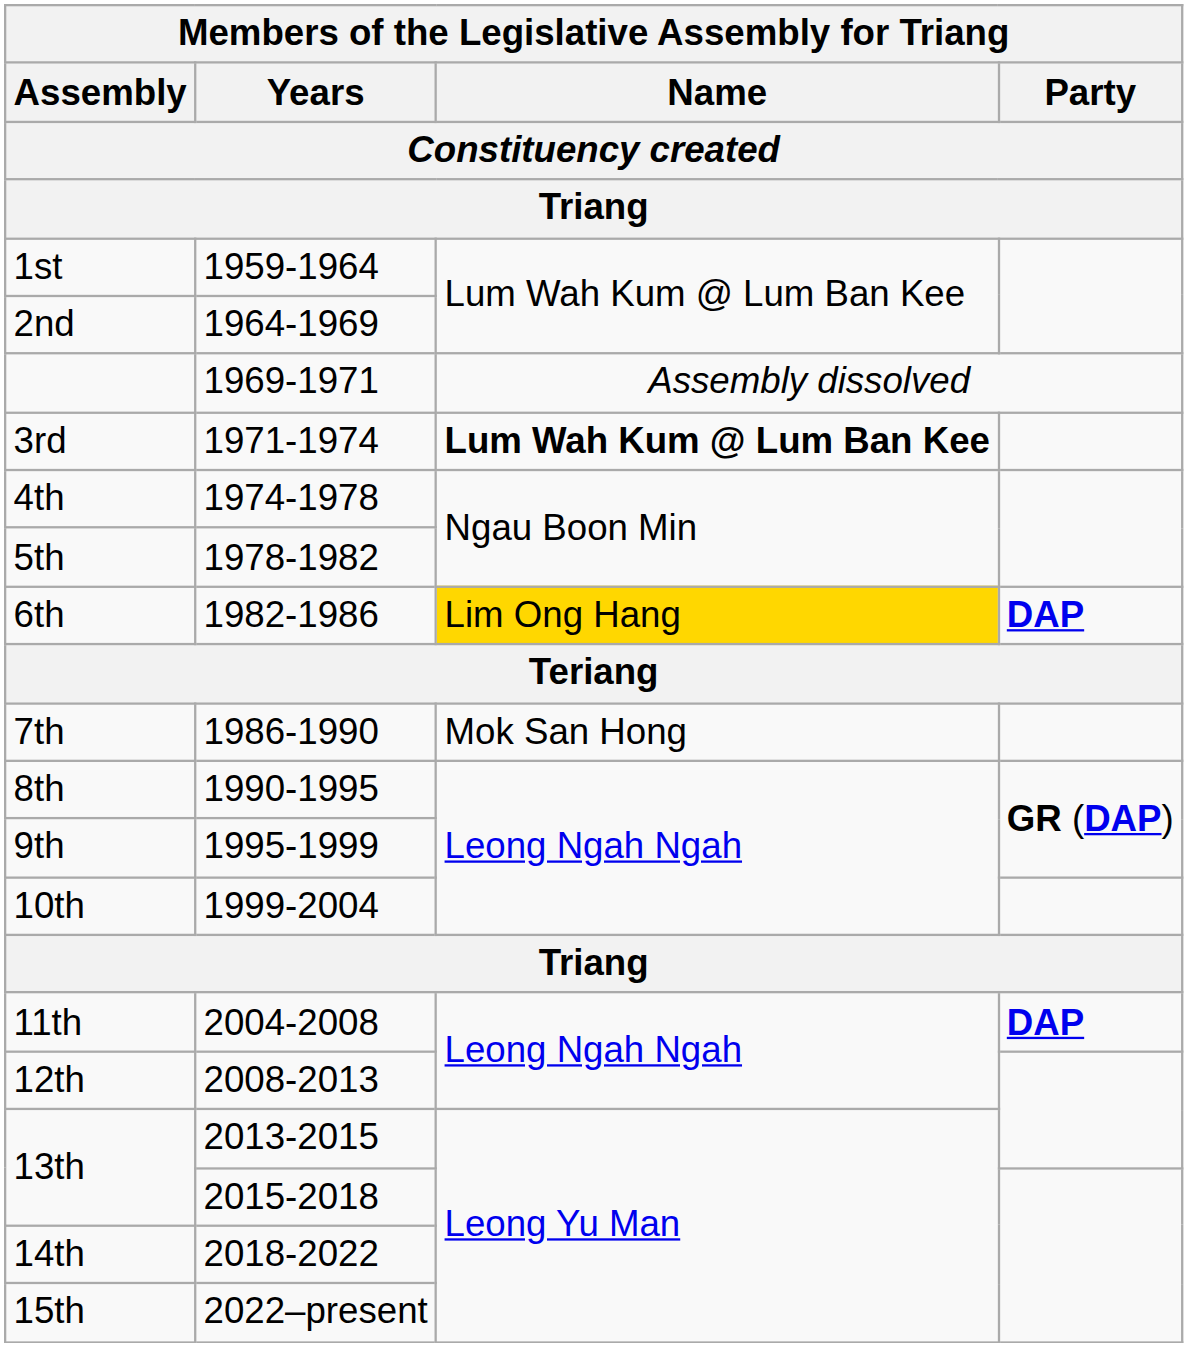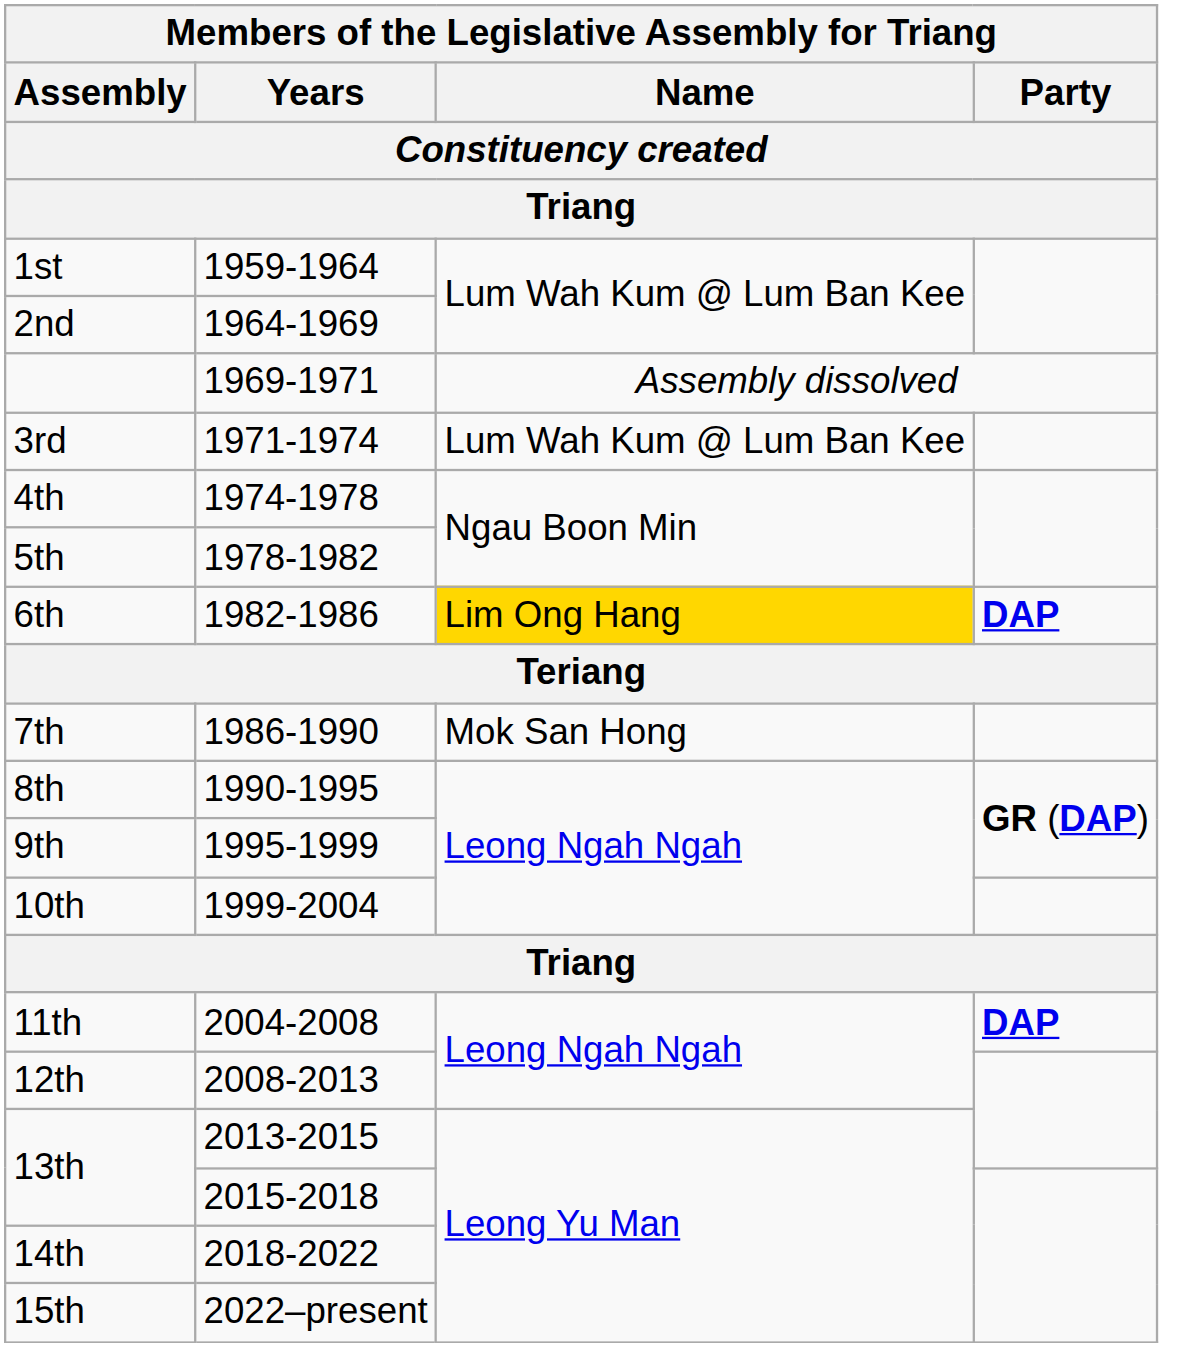3rd | Name: bold -> normal
